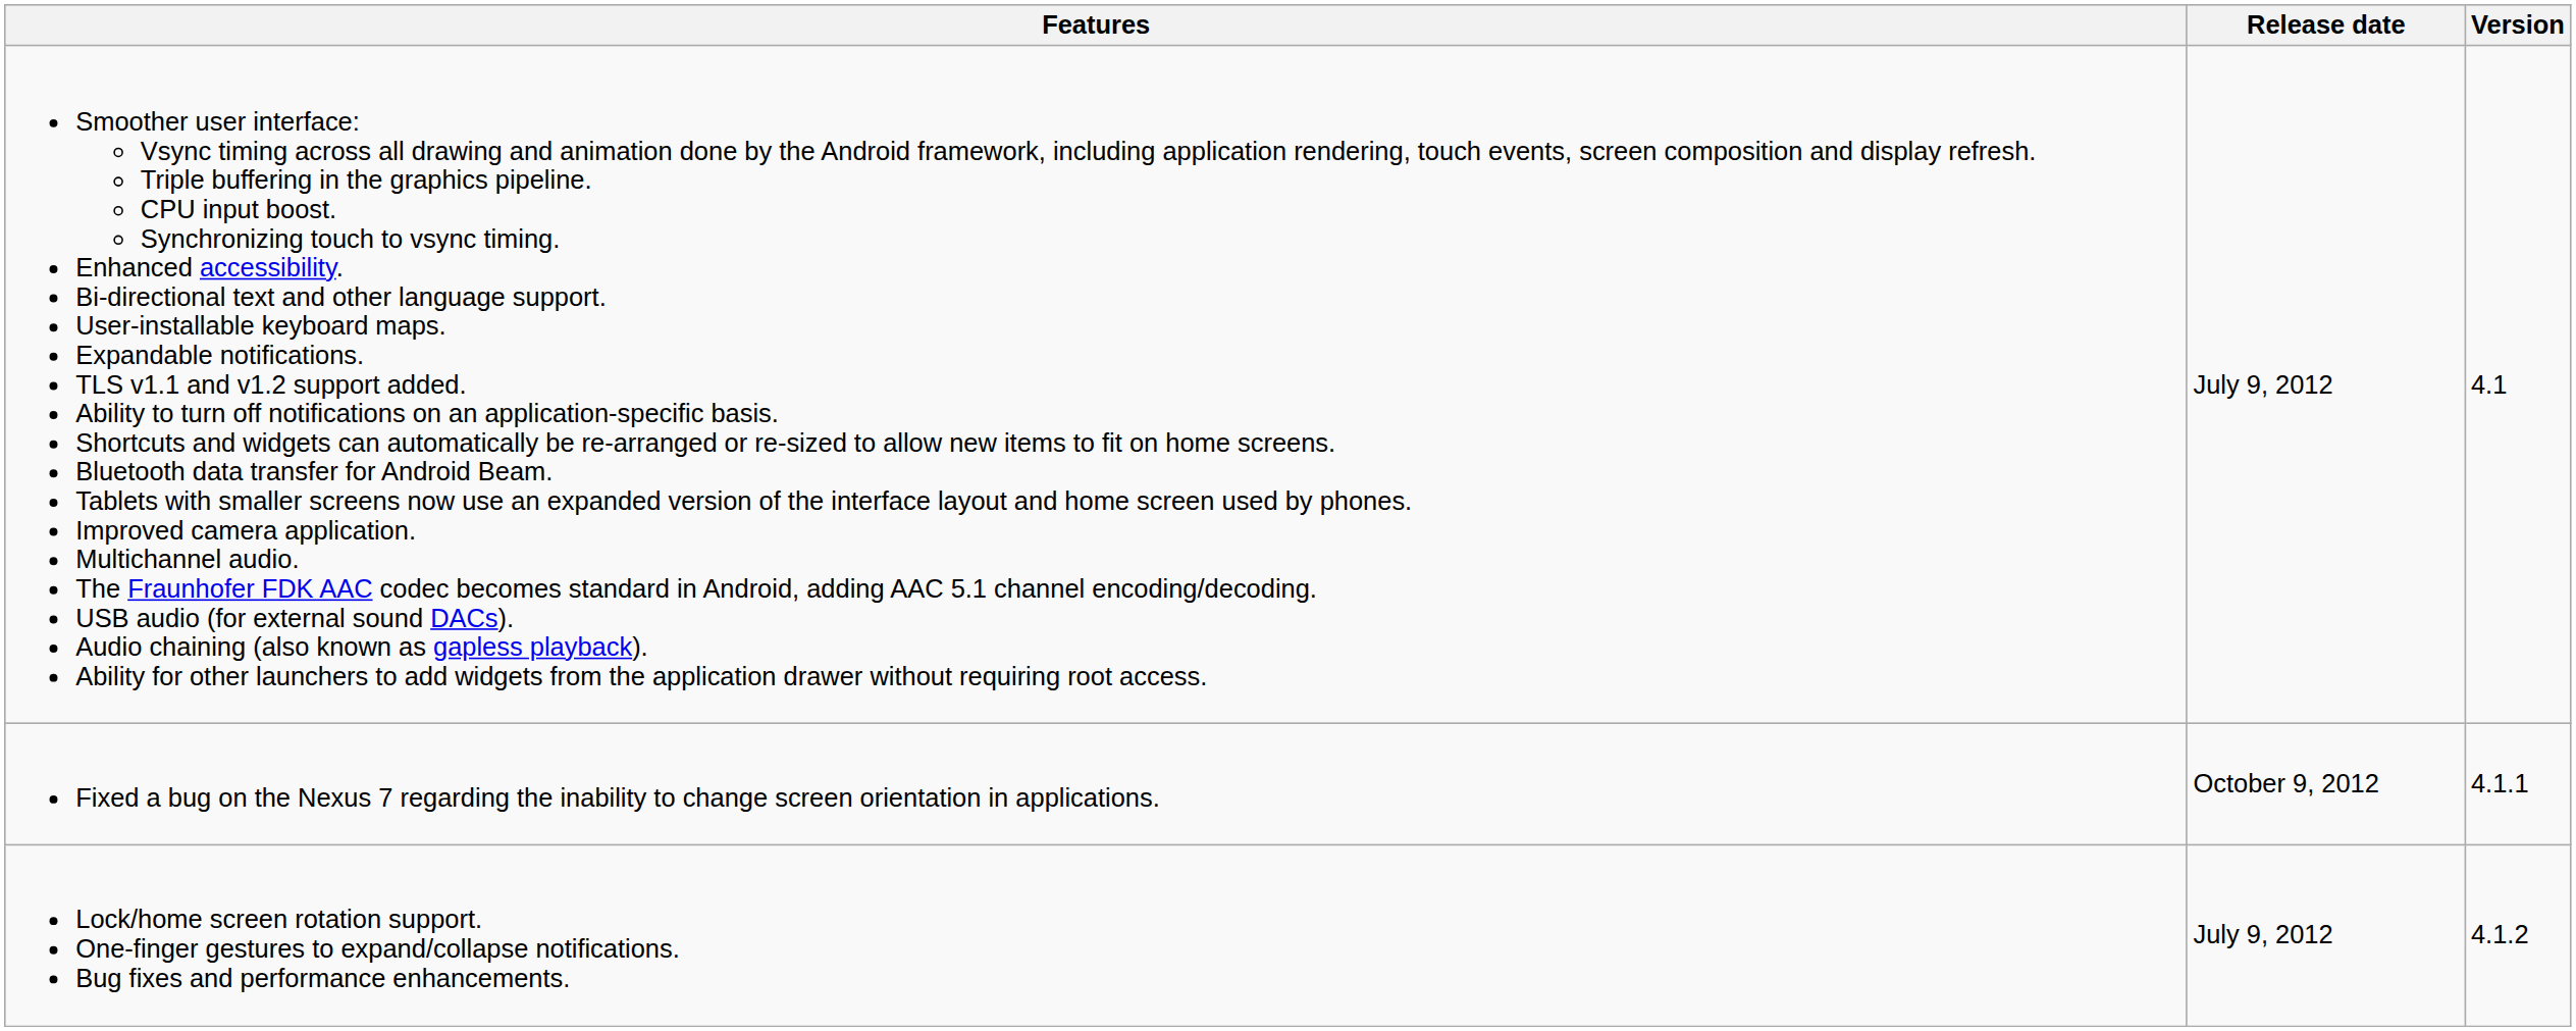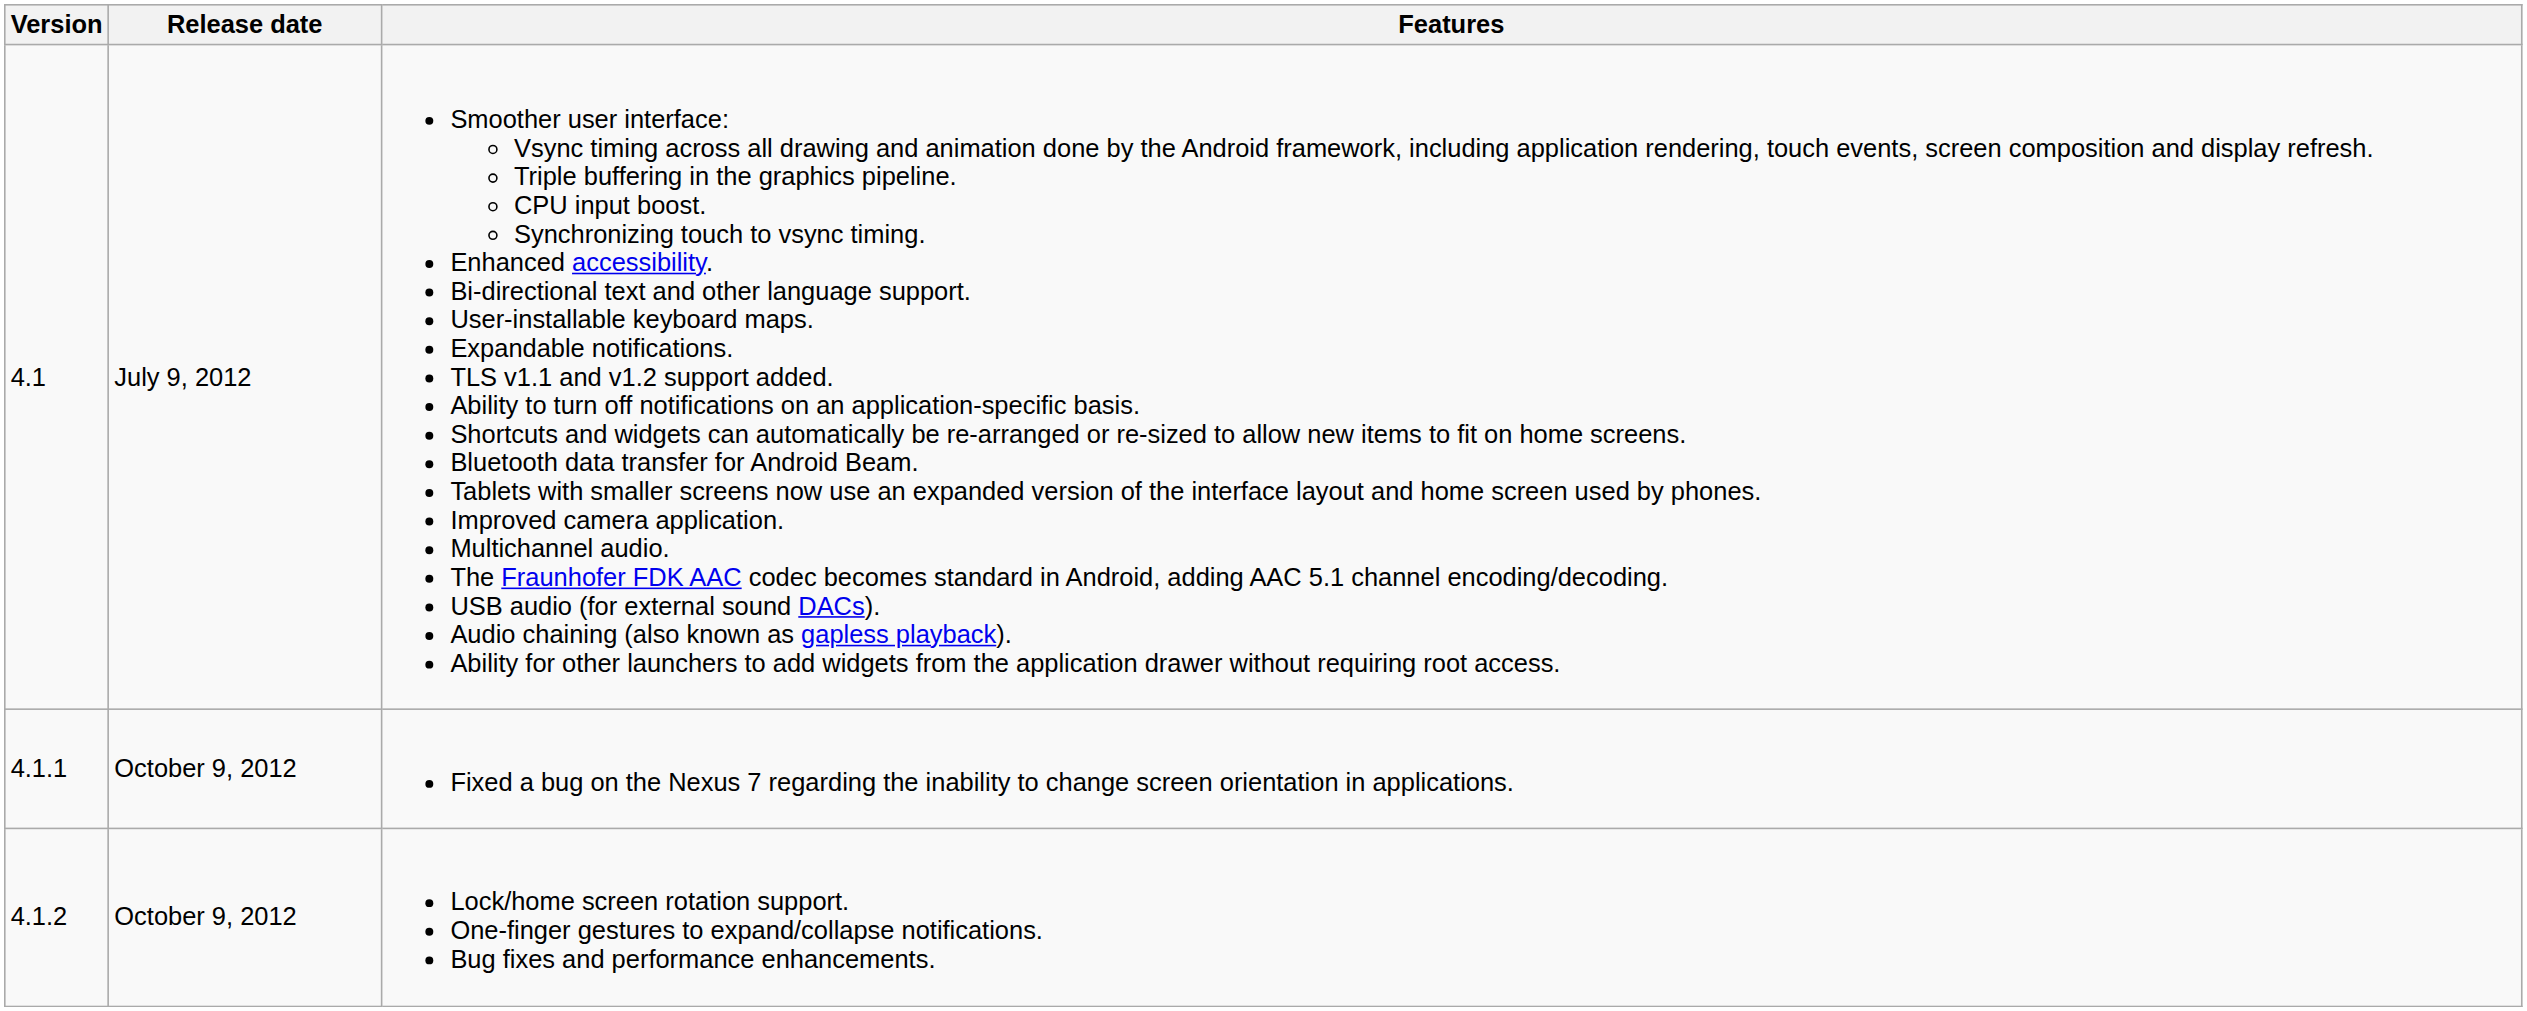columns swapped: Version <-> Features
row 4 | Release date: July 9, 2012 -> October 9, 2012
